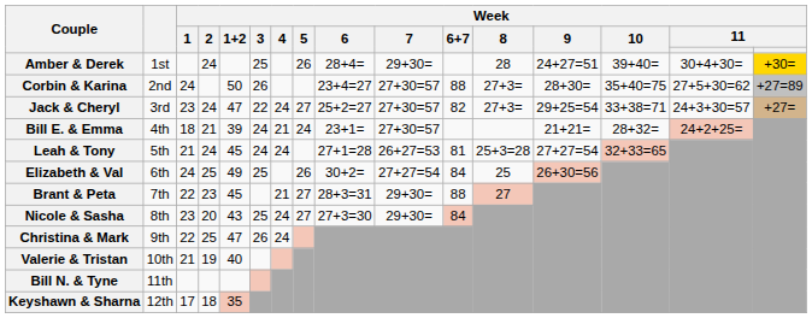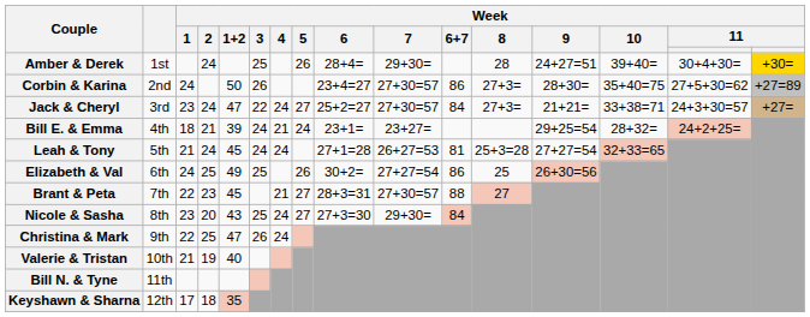Corbin & Karina | Week / 6+7: 88 -> 86
Jack & Cheryl | Week / 6+7: 82 -> 84
Jack & Cheryl | Week / 9: 29+25=54 -> 21+21=
Bill E. & Emma | Week / 7: 27+30=57 -> 23+27=
Bill E. & Emma | Week / 9: 21+21= -> 29+25=54
Elizabeth & Val | Week / 6+7: 84 -> 86
Brant & Peta | Week / 7: 29+30= -> 27+30=57
